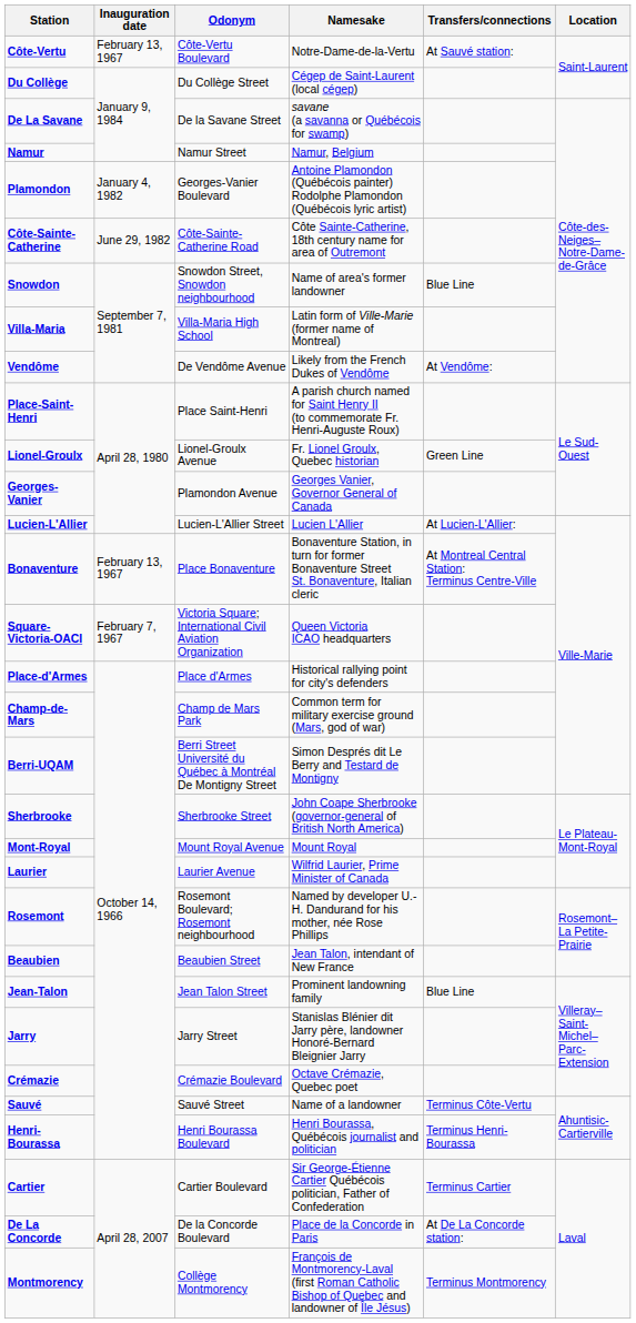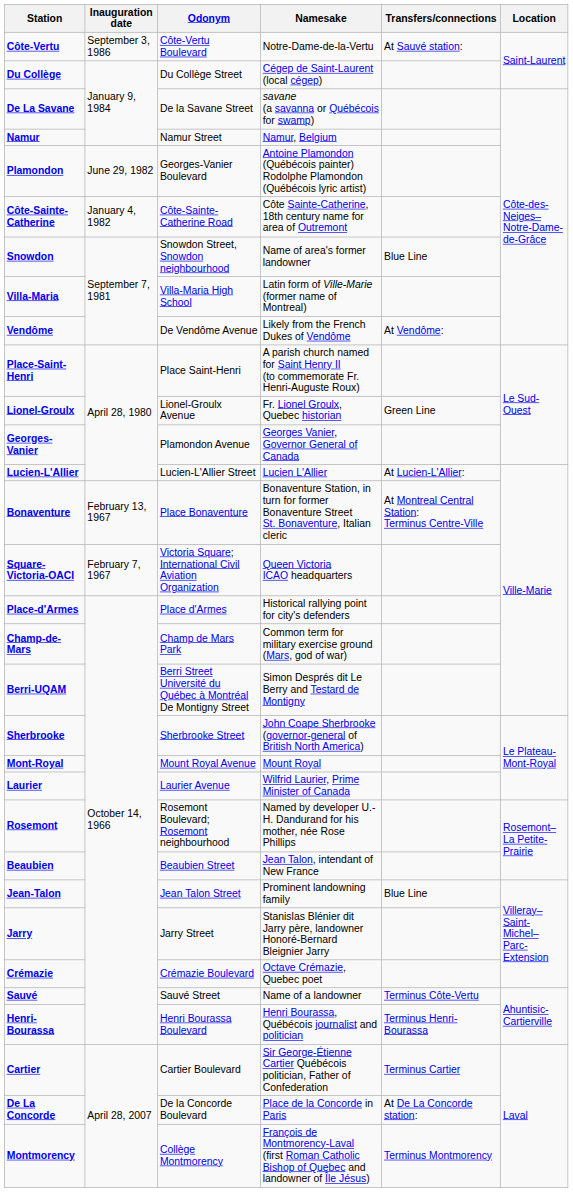Côte-Vertu | Inauguration date: February 13, 1967 -> September 3, 1986
Plamondon | Inauguration date: January 4, 1982 -> June 29, 1982
Côte-Sainte-Catherine | Inauguration date: June 29, 1982 -> January 4, 1982
